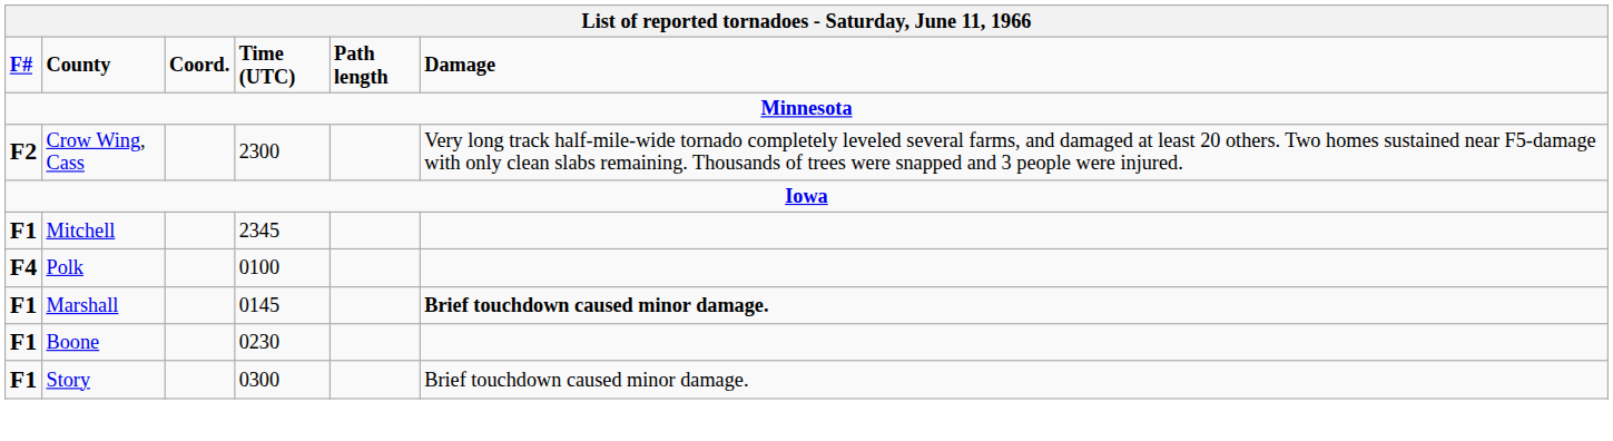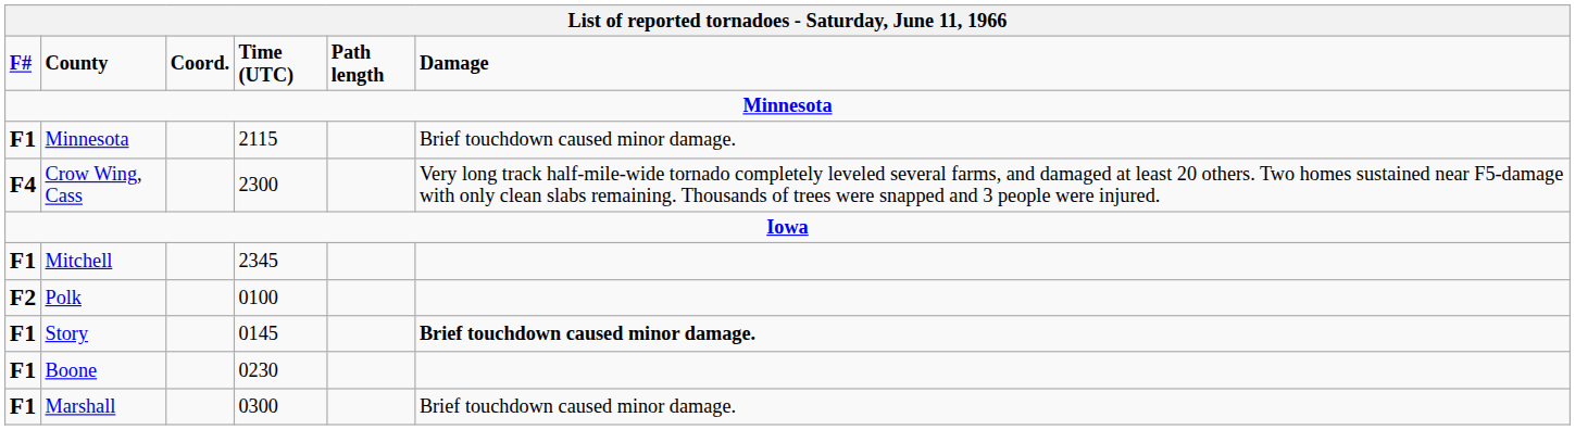+ row: F1 | Minnesota | 2115 | Brief touchdown caused minor damage.
2300 | F#: F2 -> F4
0100 | F#: F4 -> F2
0145 | County: Marshall -> Story
0300 | County: Story -> Marshall
